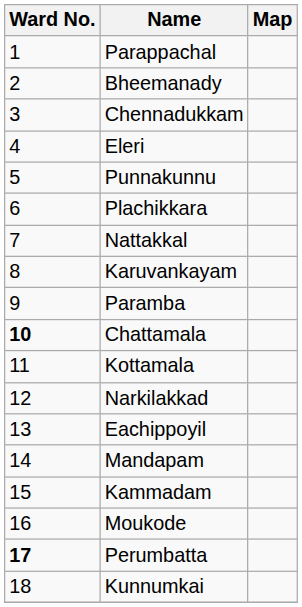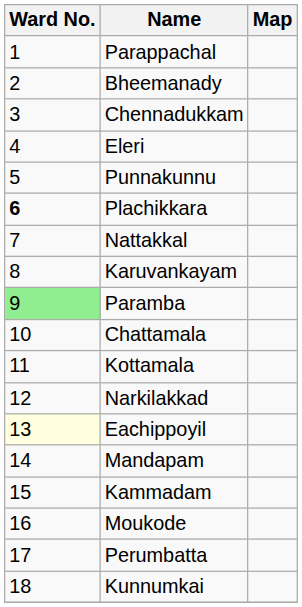Plachikkara | Ward No.: normal -> bold
Paramba | Ward No.: no background -> lightgreen background
Chattamala | Ward No.: bold -> normal
Eachippoyil | Ward No.: no background -> lightyellow background
Perumbatta | Ward No.: bold -> normal
